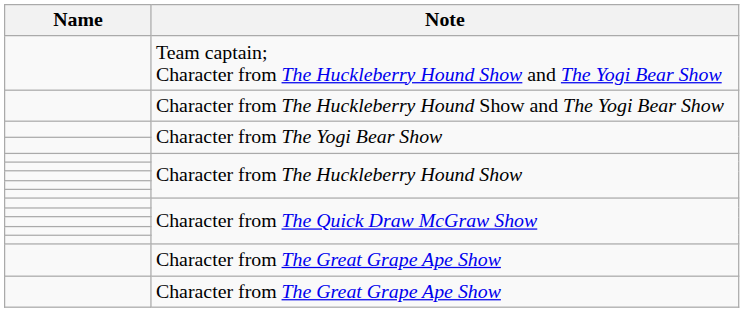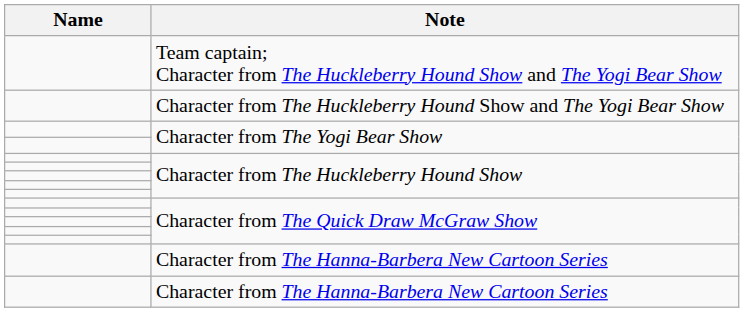row 16 | Note: Character from The Great Grape Ape Show -> Character from The Hanna-Barbera New Cartoon Series
row 17 | Note: Character from The Great Grape Ape Show -> Character from The Hanna-Barbera New Cartoon Series
